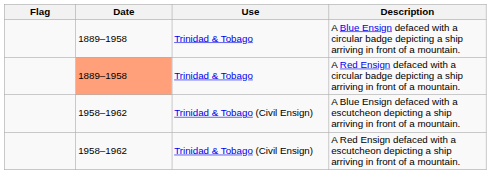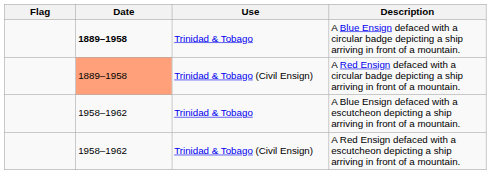row 2 | Date: normal -> bold
row 3 | Use: Trinidad & Tobago -> Trinidad & Tobago (Civil Ensign)
row 4 | Use: Trinidad & Tobago (Civil Ensign) -> Trinidad & Tobago
